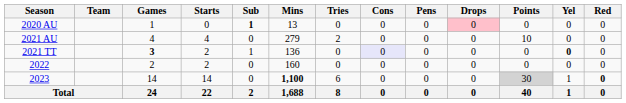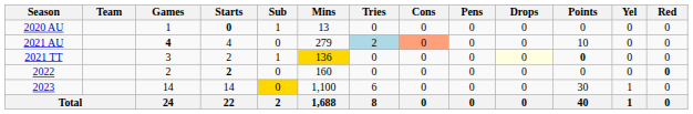2020 AU | Starts: normal -> bold
2020 AU | Sub: bold -> normal
2020 AU | Drops: pink background -> no background
2021 AU | Games: normal -> bold
2021 AU | Tries: no background -> lightblue background
2021 AU | Cons: no background -> lightsalmon background
2021 TT | Games: bold -> normal
2021 TT | Mins: no background -> gold background
2021 TT | Cons: lavender background -> no background
2021 TT | Drops: no background -> lightyellow background
2021 TT | Points: normal -> bold
2021 TT | Yel: bold -> normal
2022 | Starts: normal -> bold
2022 | Red: normal -> bold
2023 | Sub: no background -> gold background
2023 | Mins: bold -> normal
2023 | Points: lightgrey background -> no background
2023 | Red: bold -> normal
